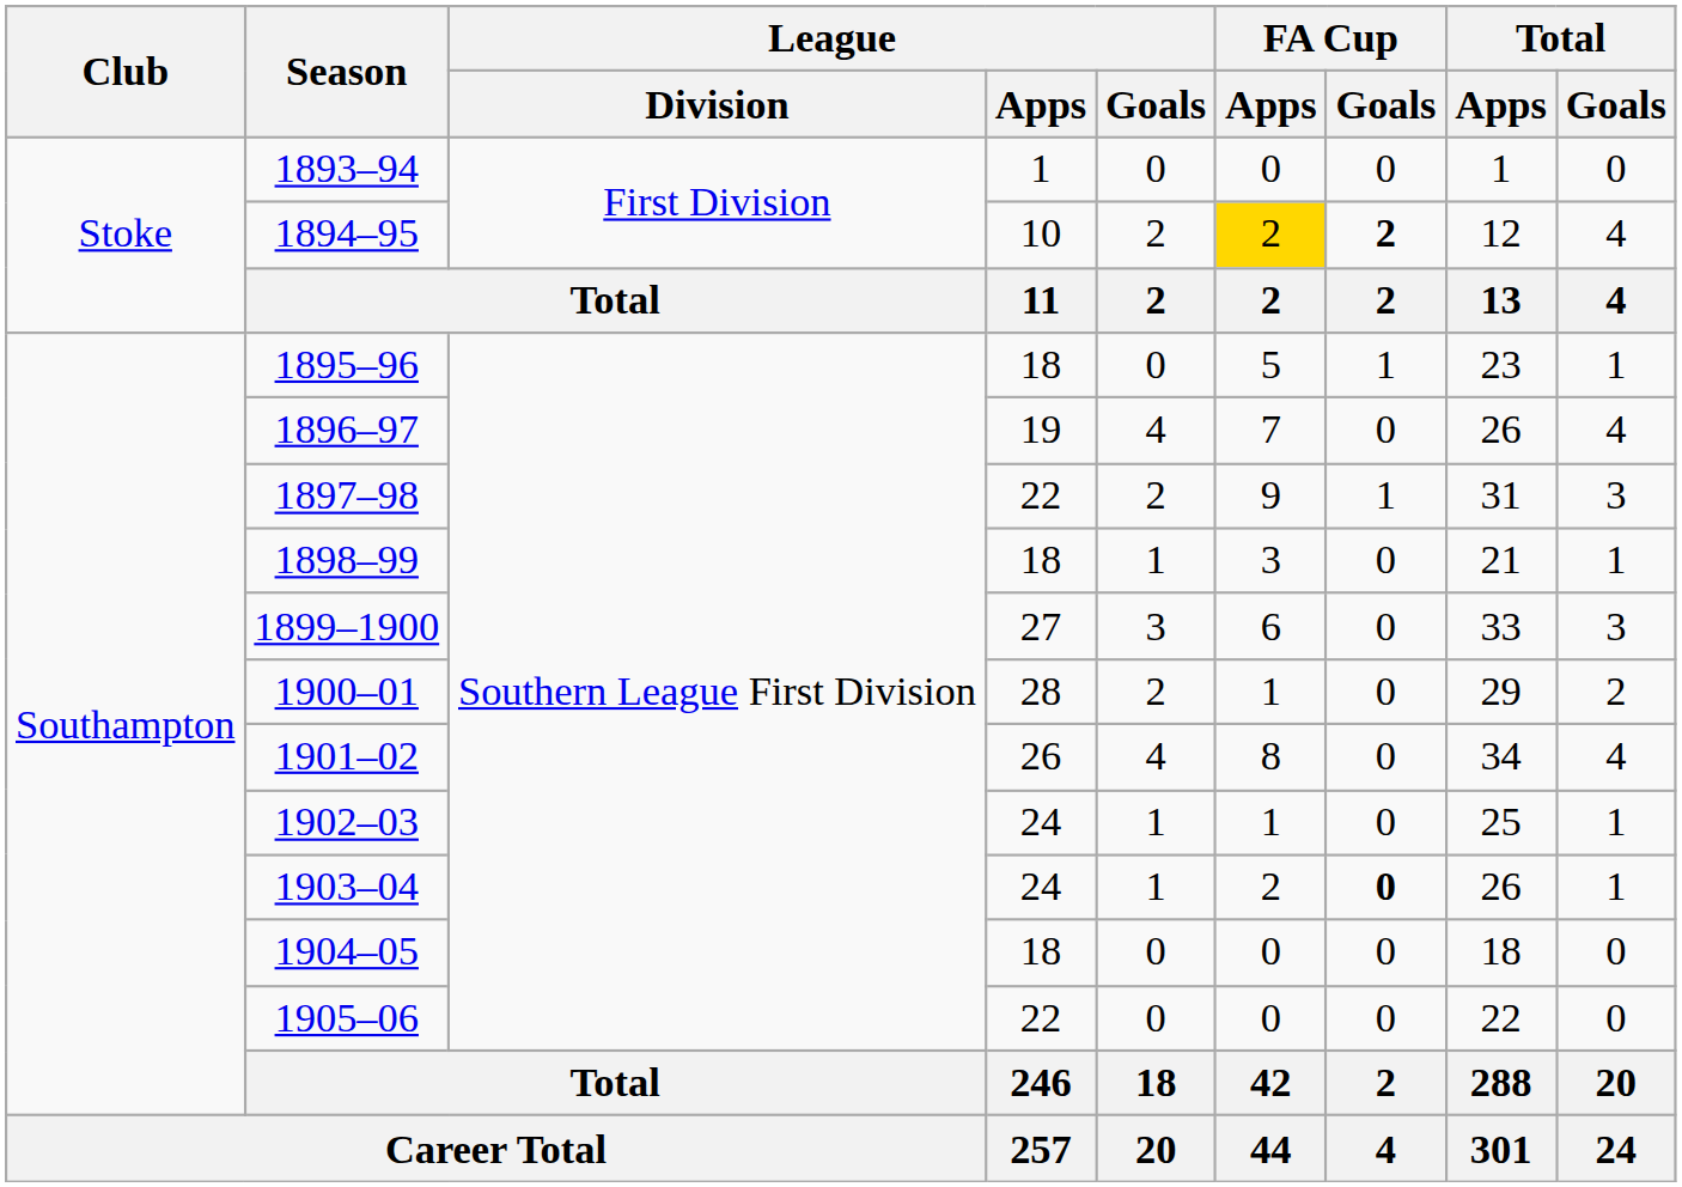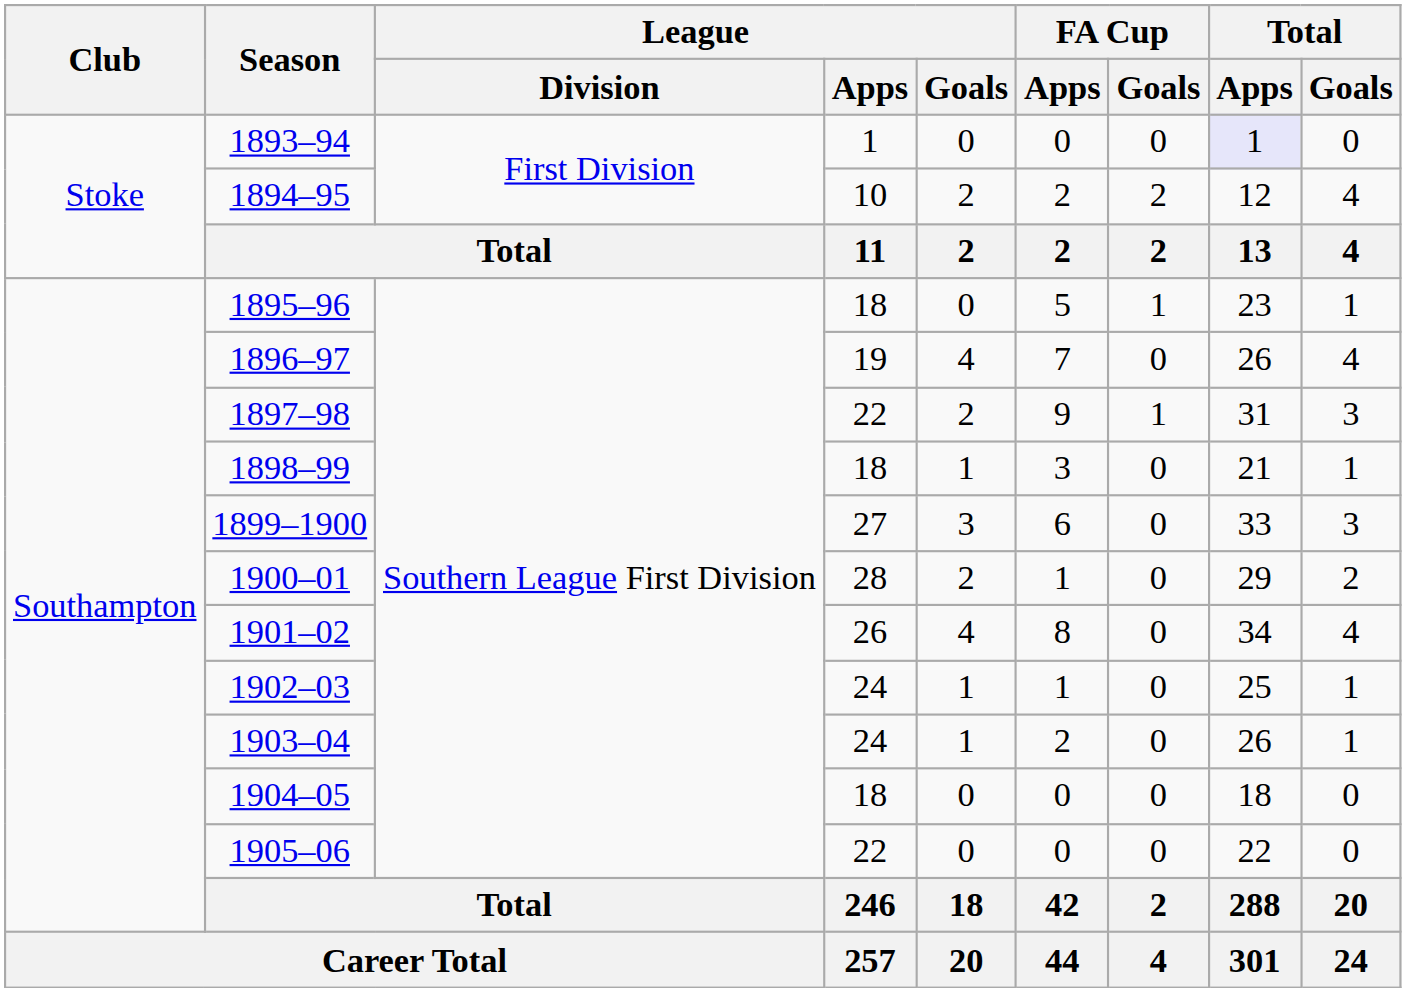1893–94 | Total / Apps: no background -> lavender background
1894–95 | FA Cup / Apps: gold background -> no background
1894–95 | FA Cup / Goals: bold -> normal
1903–04 | FA Cup / Goals: bold -> normal
